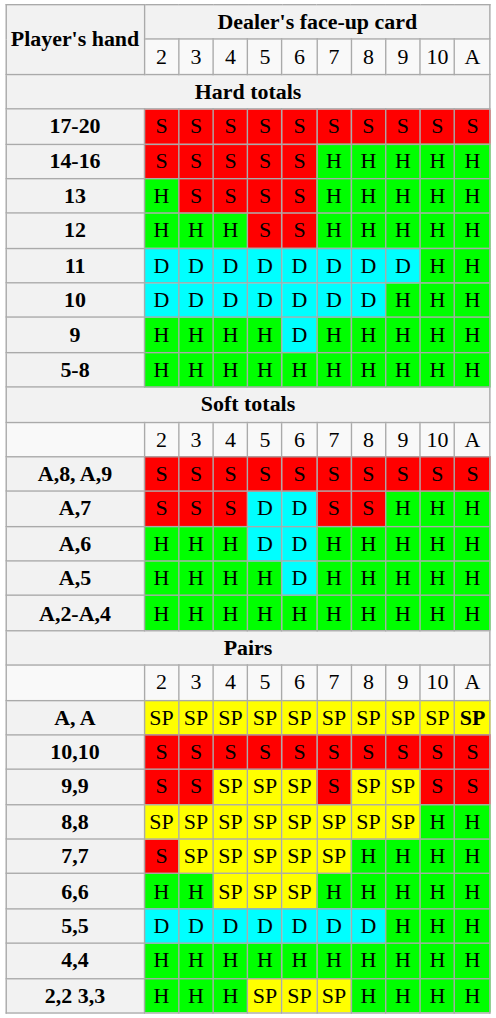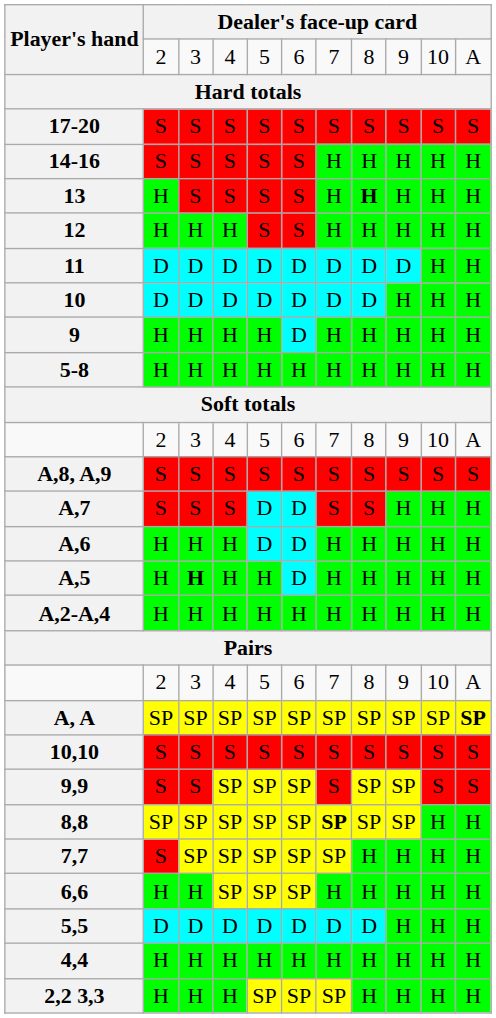13 | column 8: normal -> bold
A,5 | column 3: normal -> bold
8,8 | column 7: normal -> bold
